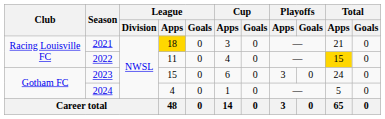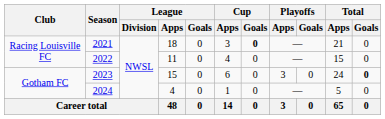2021 | League / Apps: gold background -> no background
2021 | Cup / Goals: normal -> bold
2022 | Total / Apps: gold background -> no background
2023 | Total / Goals: normal -> bold
